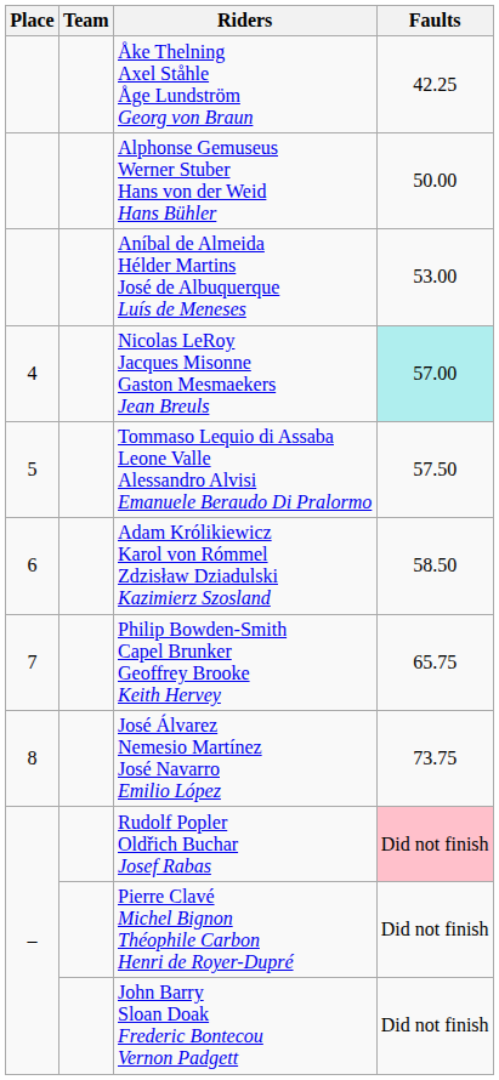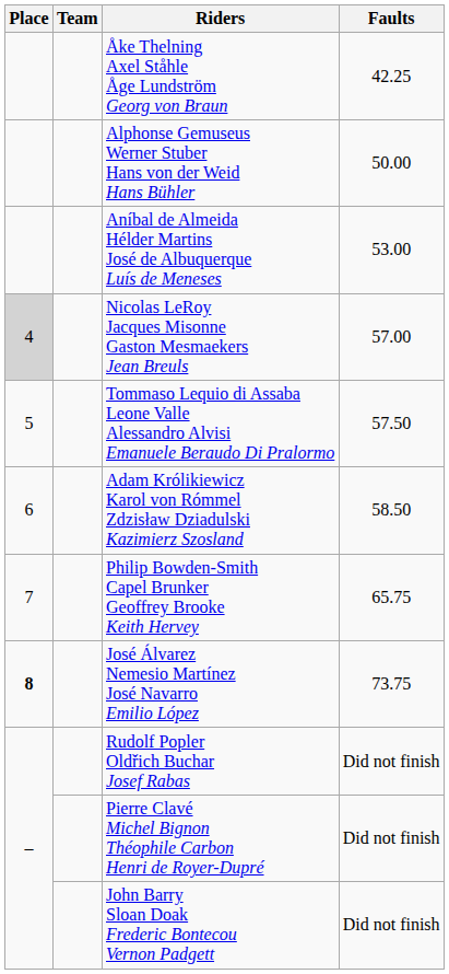Nicolas LeRoy Jacques Misonne Gaston Mesmaekers Jean Breuls | Place: no background -> lightgrey background
Nicolas LeRoy Jacques Misonne Gaston Mesmaekers Jean Breuls | Faults: paleturquoise background -> no background
José Álvarez Nemesio Martínez José Navarro Emilio López | Place: normal -> bold
Rudolf Popler Oldřich Buchar Josef Rabas | Faults: pink background -> no background
